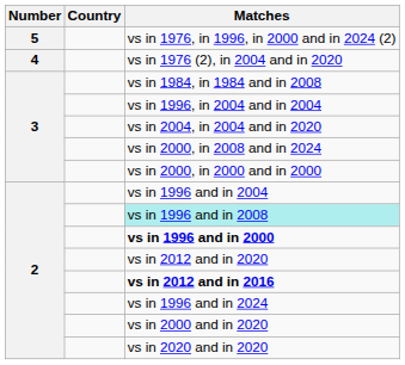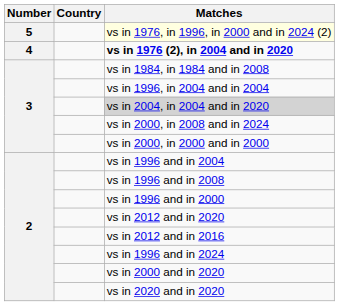vs in 1976, in 1996, in 2000 and in 2024 (2) | Matches: no background -> lightyellow background
vs in 1976 (2), in 2004 and in 2020 | Matches: normal -> bold
vs in 2004, in 2004 and in 2020 | Matches: no background -> lightgrey background
vs in 1996 and in 2008 | Matches: paleturquoise background -> no background
vs in 1996 and in 2000 | Matches: bold -> normal
vs in 2012 and in 2016 | Matches: bold -> normal
